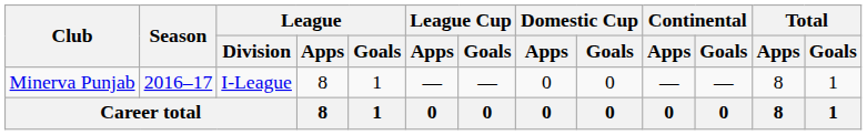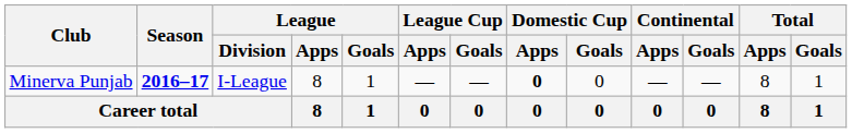Minerva Punjab | Season: normal -> bold
Minerva Punjab | Domestic Cup / Apps: normal -> bold
